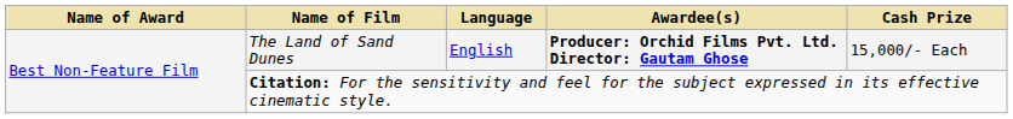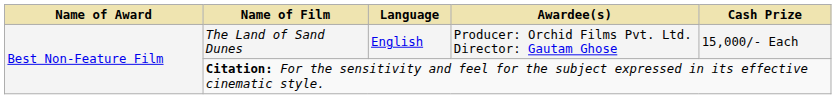The Land of Sand Dunes | Awardee(s): bold -> normal
